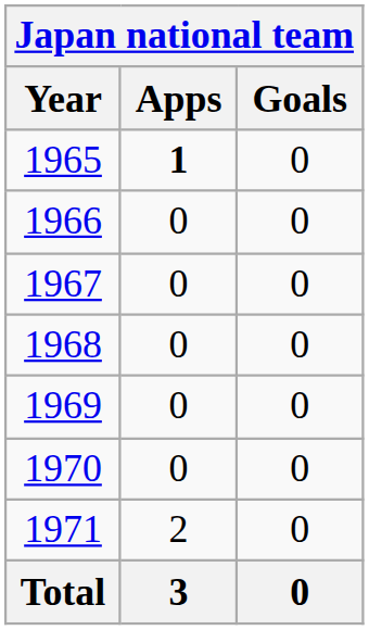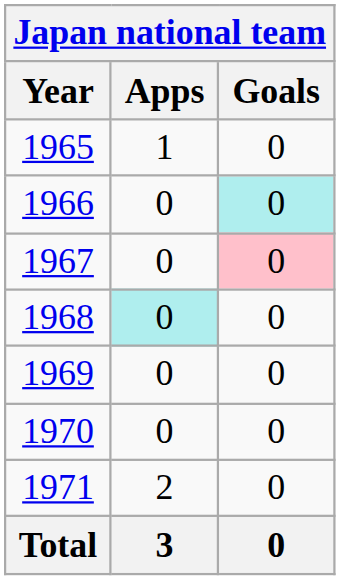1965 | Apps: bold -> normal
1966 | Goals: no background -> paleturquoise background
1967 | Goals: no background -> pink background
1968 | Apps: no background -> paleturquoise background
